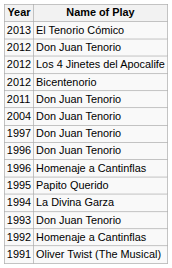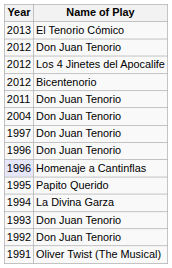row 10 | Year: no background -> lavender background
row 14 | Name of Play: Homenaje a Cantinflas -> Don Juan Tenorio
